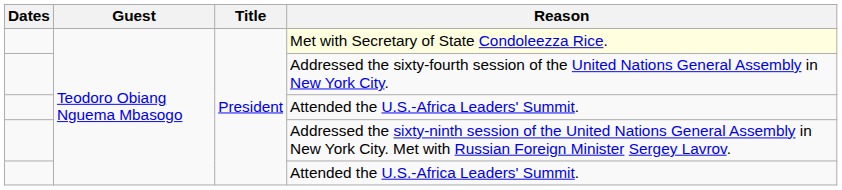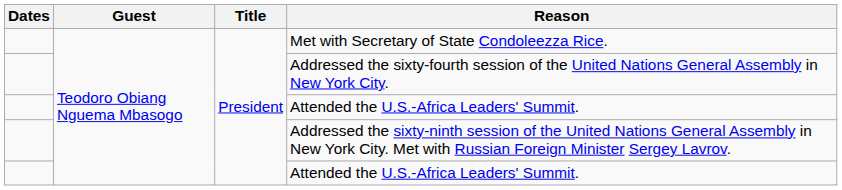Met with Secretary of State Condoleezza Rice. | Reason: lightyellow background -> no background
